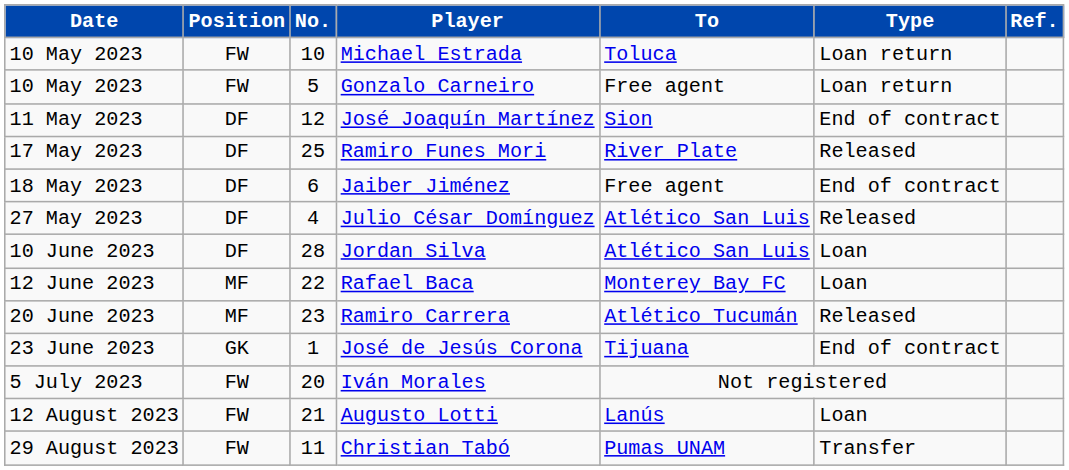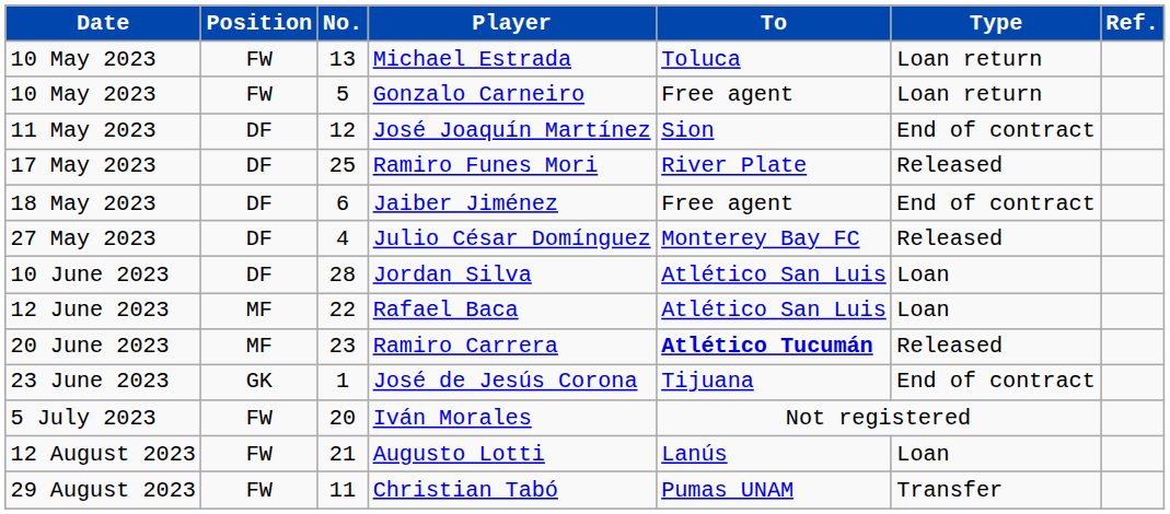Michael Estrada | No.: 10 -> 13
Julio César Domínguez | To: Atlético San Luis -> Monterey Bay FC
Rafael Baca | To: Monterey Bay FC -> Atlético San Luis
Ramiro Carrera | To: normal -> bold
